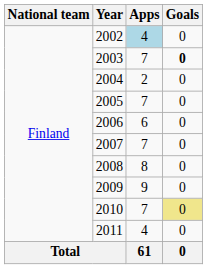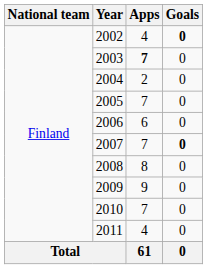2002 | Apps: lightblue background -> no background
2002 | Goals: normal -> bold
2003 | Apps: normal -> bold
2003 | Goals: bold -> normal
2007 | Goals: normal -> bold
2010 | Goals: khaki background -> no background
